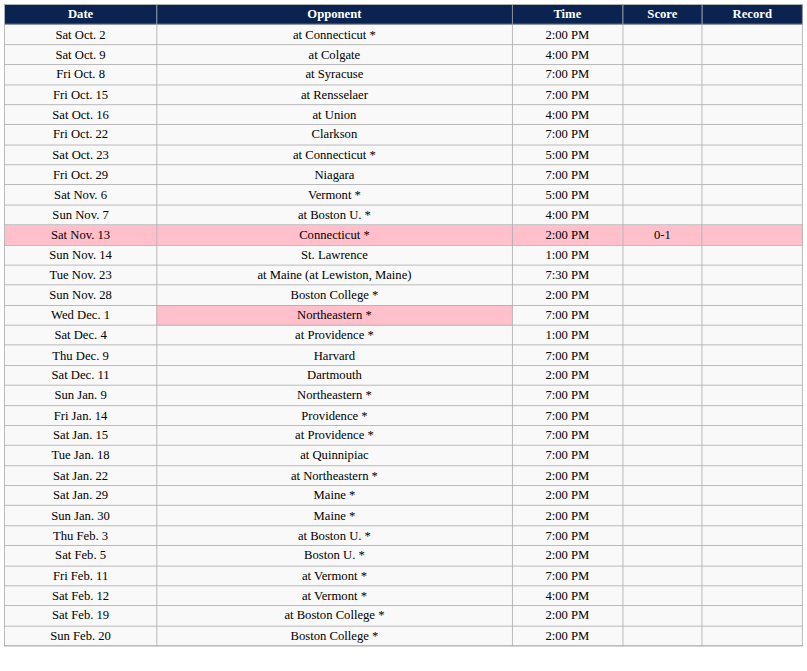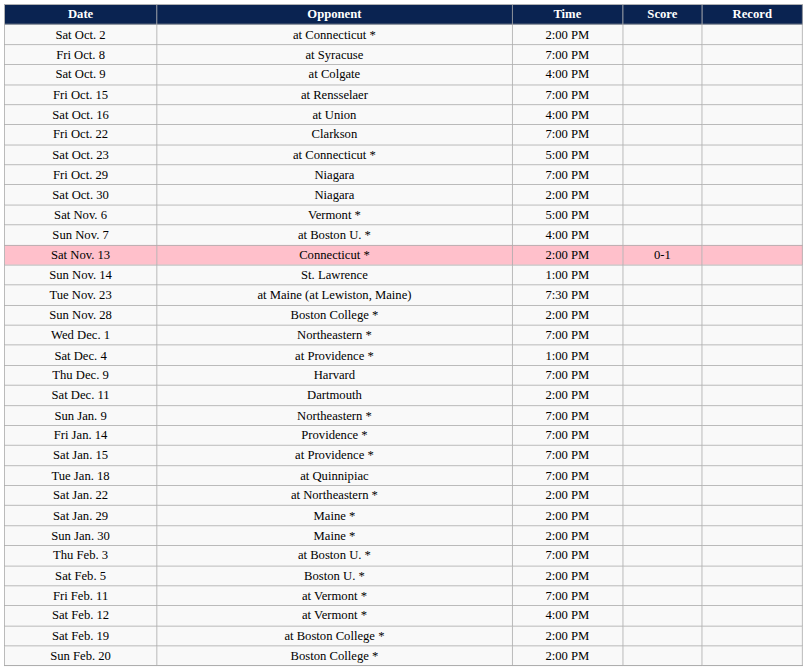rows swapped: Fri Oct. 8 <-> Sat Oct. 9
+ row: Sat Oct. 30 | Niagara | 2:00 PM
Wed Dec. 1 | Opponent: pink background -> no background
